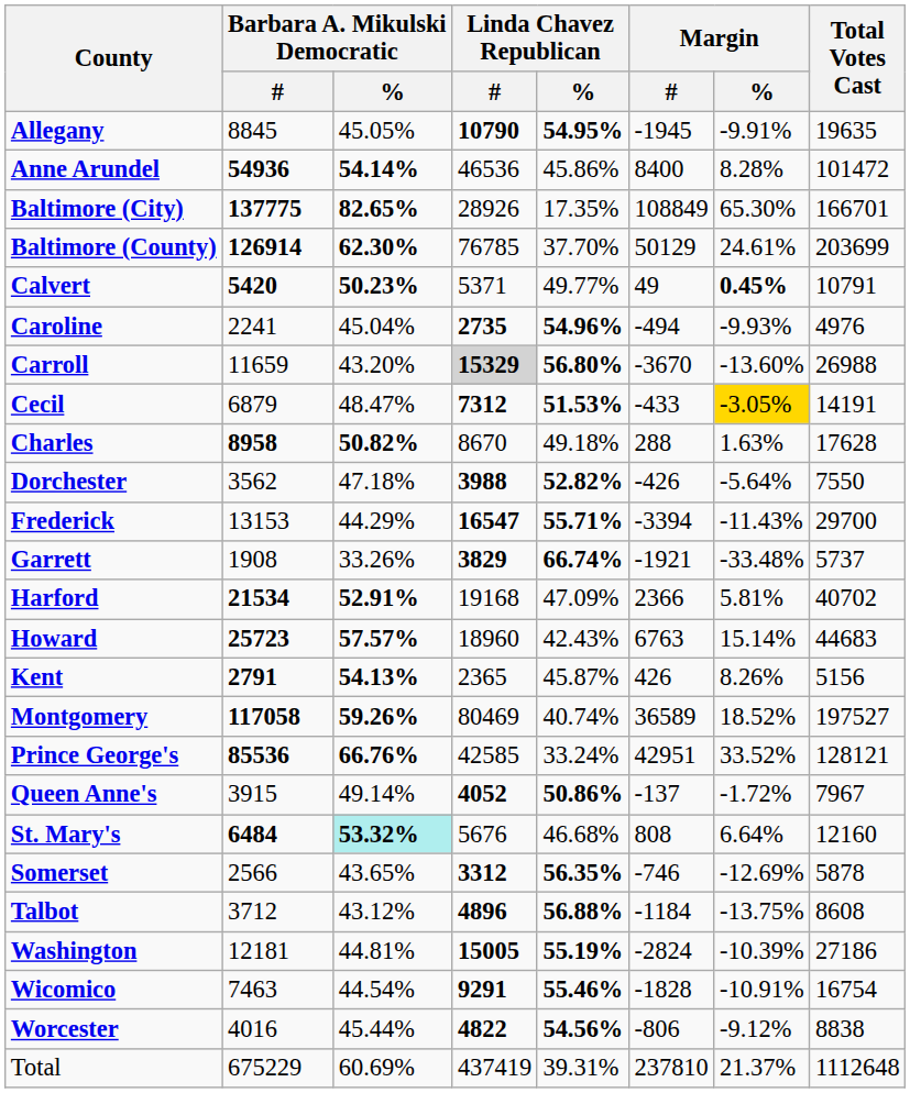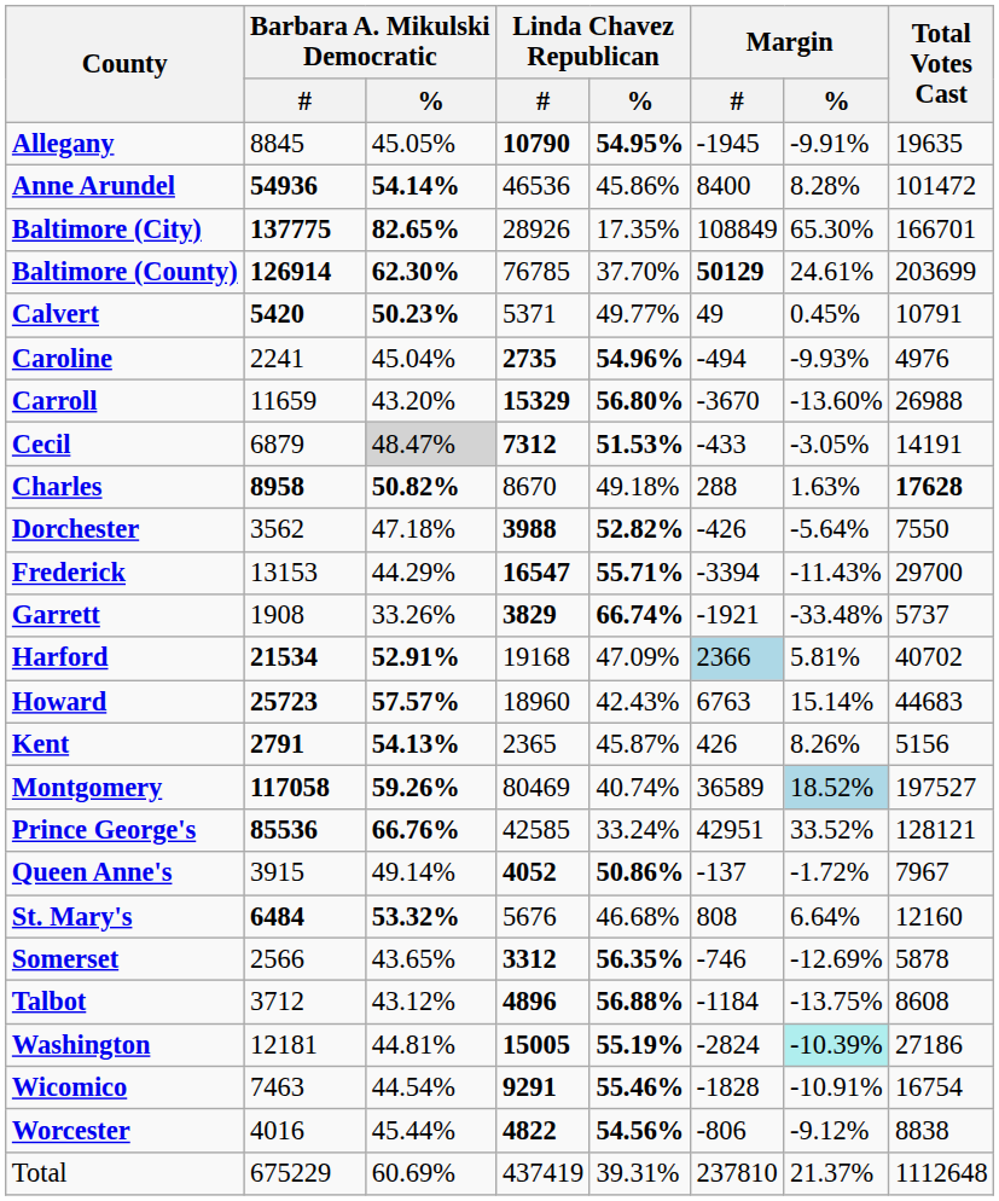Baltimore (County) | Margin / #: normal -> bold
Calvert | Margin / %: bold -> normal
Carroll | Linda Chavez Republican / #: lightgrey background -> no background
Cecil | Barbara A. Mikulski Democratic / %: no background -> lightgrey background
Cecil | Margin / %: gold background -> no background
Charles | Total Votes Cast: normal -> bold
Harford | Margin / #: no background -> lightblue background
Montgomery | Margin / %: no background -> lightblue background
St. Mary's | Barbara A. Mikulski Democratic / %: paleturquoise background -> no background
Washington | Margin / %: no background -> paleturquoise background
